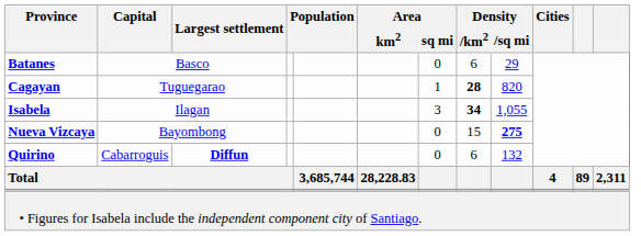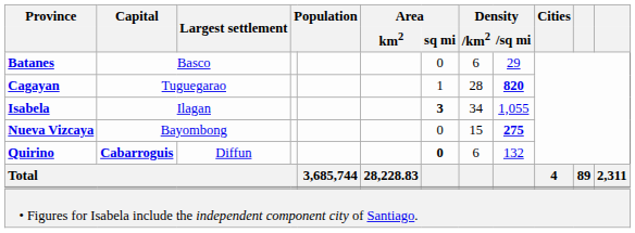Cagayan | Density / km2: bold -> normal
Cagayan | Density / sq mi: normal -> bold
Isabela | Area / sq mi: normal -> bold
Isabela | Density / km2: bold -> normal
Quirino | Capital: normal -> bold
Quirino | Largest settlement: bold -> normal
Quirino | Area / sq mi: normal -> bold
